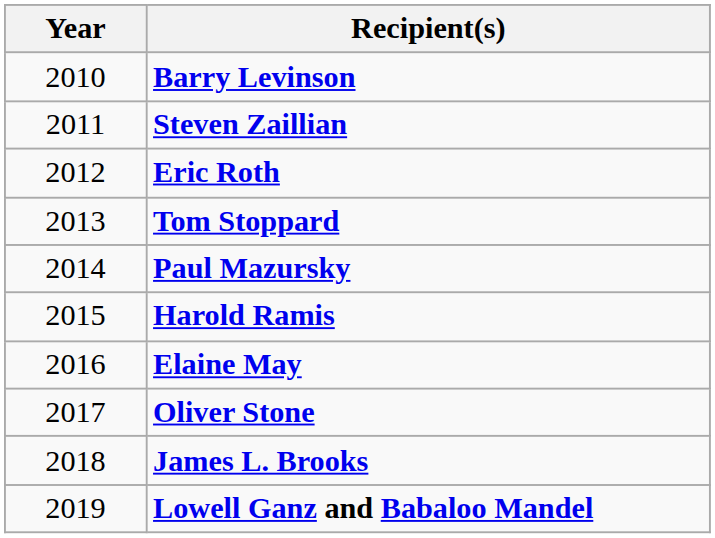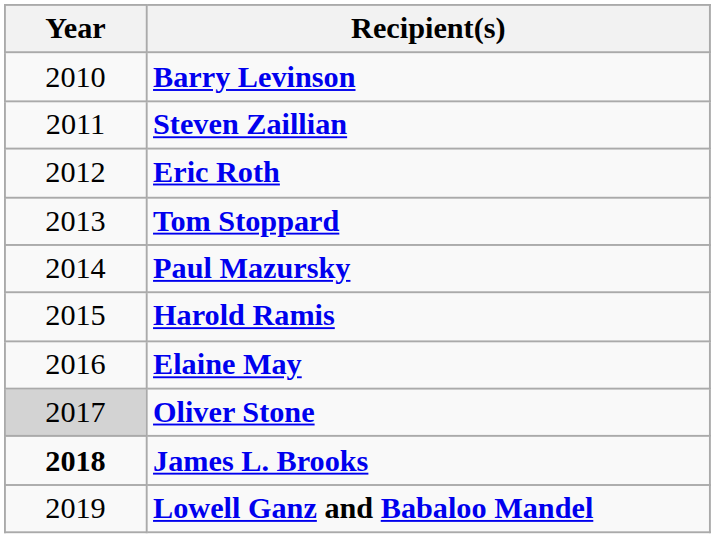Oliver Stone | Year: no background -> lightgrey background
James L. Brooks | Year: normal -> bold
